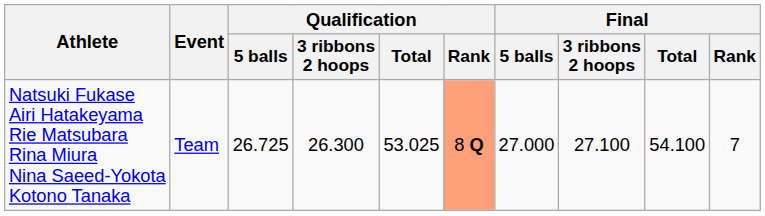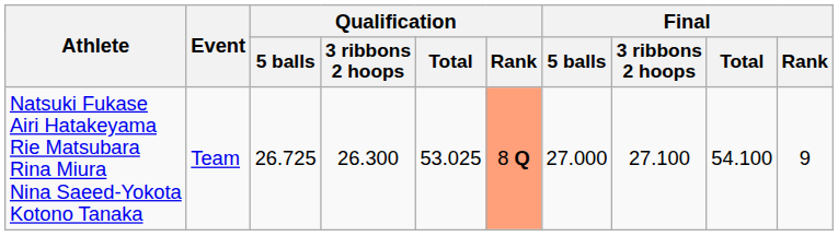row 3 | Final / Rank: 7 -> 9
